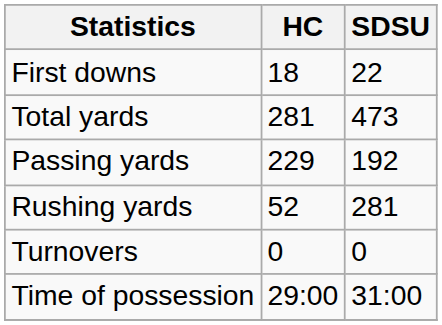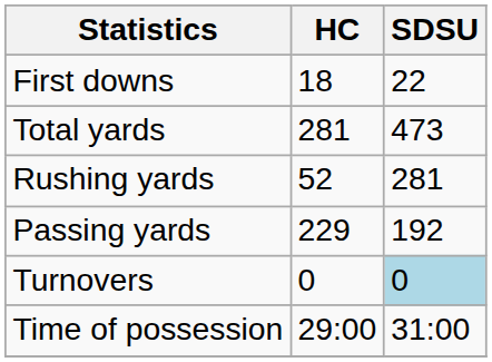rows swapped: Rushing yards <-> Passing yards
Turnovers | SDSU: no background -> lightblue background
